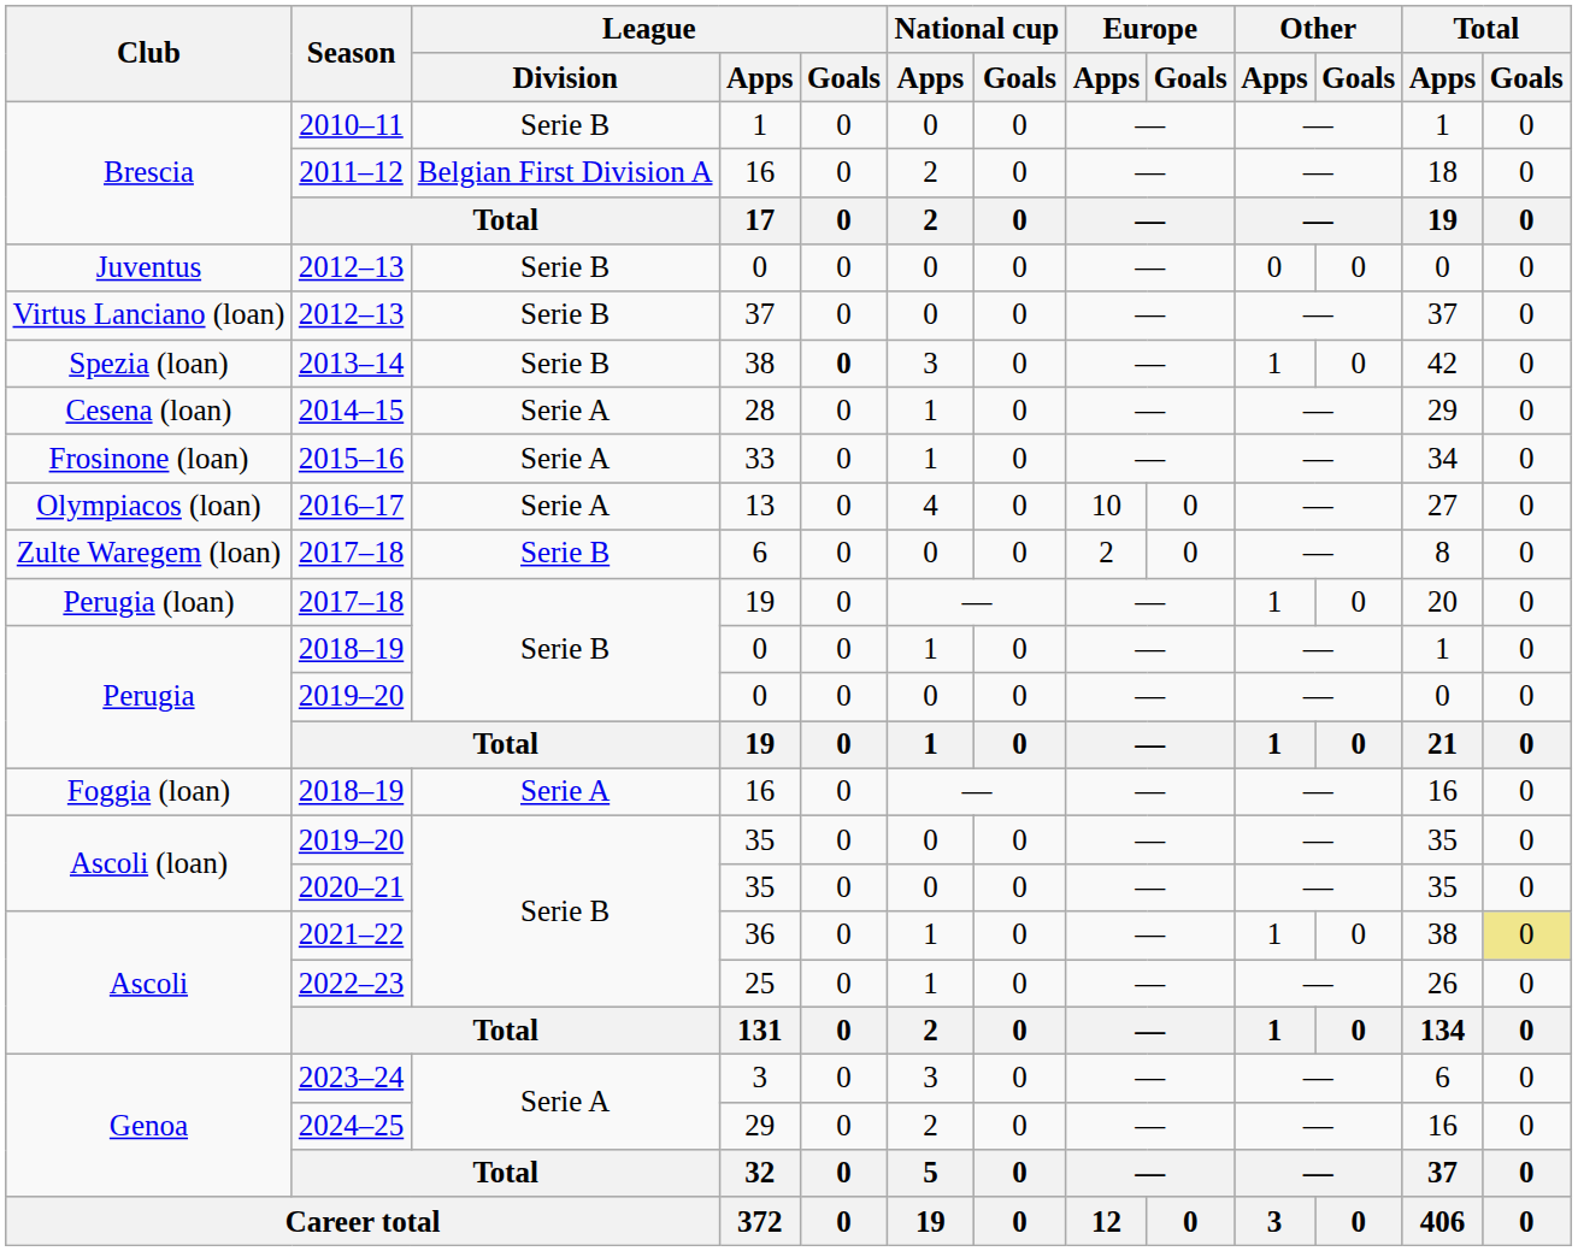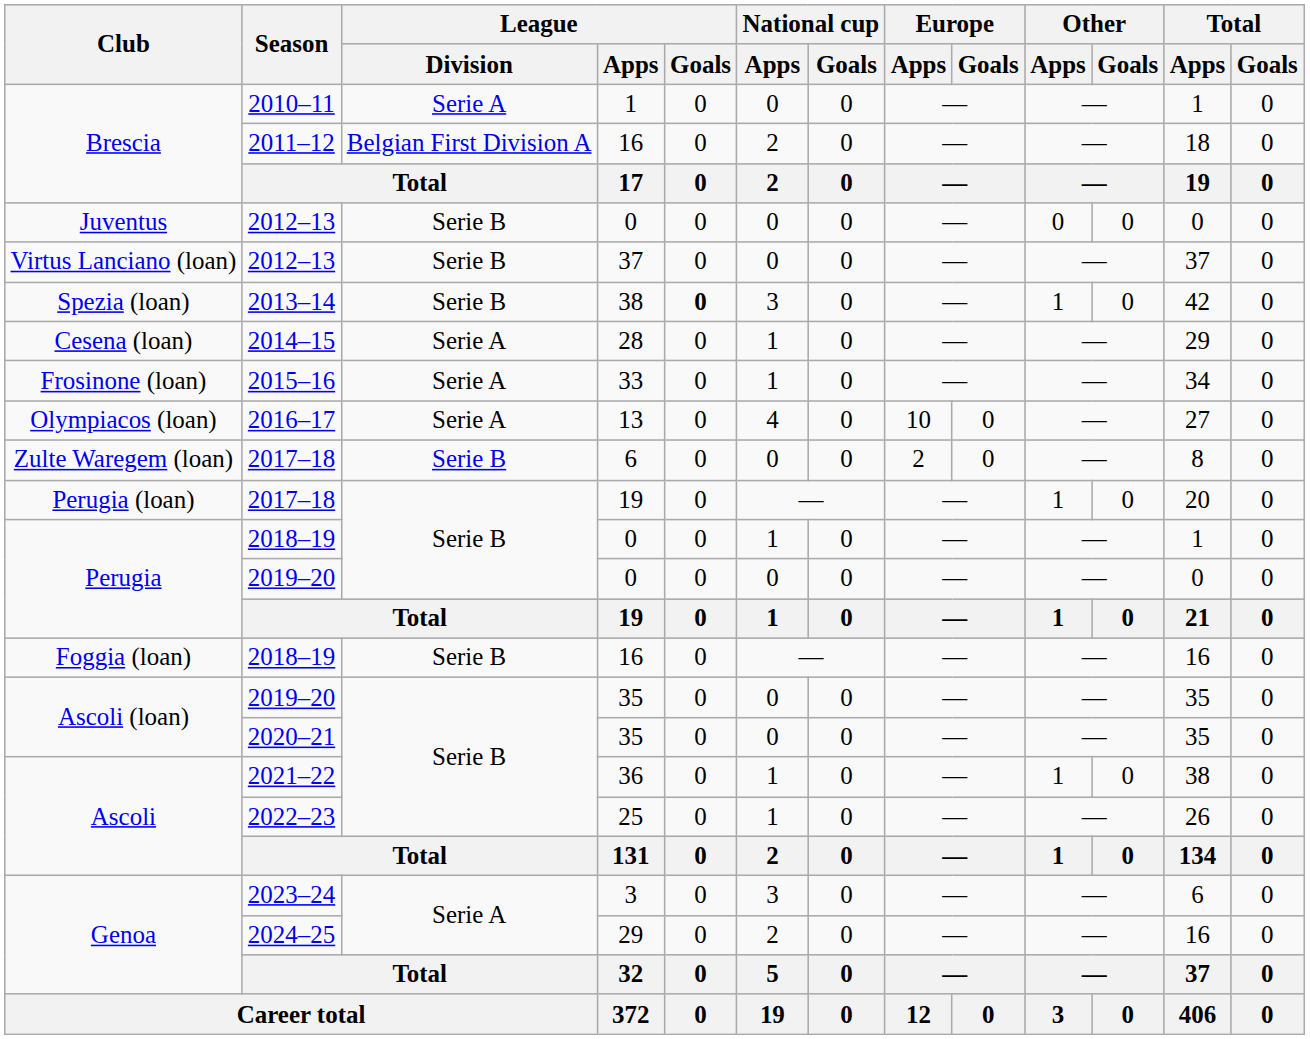2010–11 | League / Division: Serie B -> Serie A
2018–19 / 16 | League / Division: Serie A -> Serie B
2021–22 | Total / Goals: khaki background -> no background
